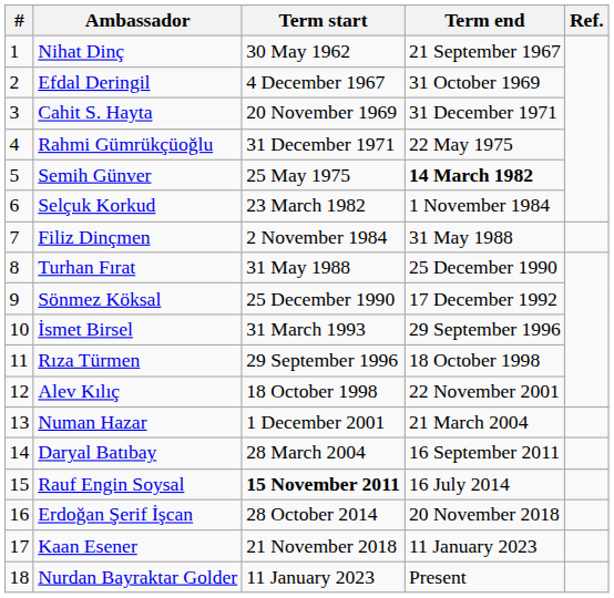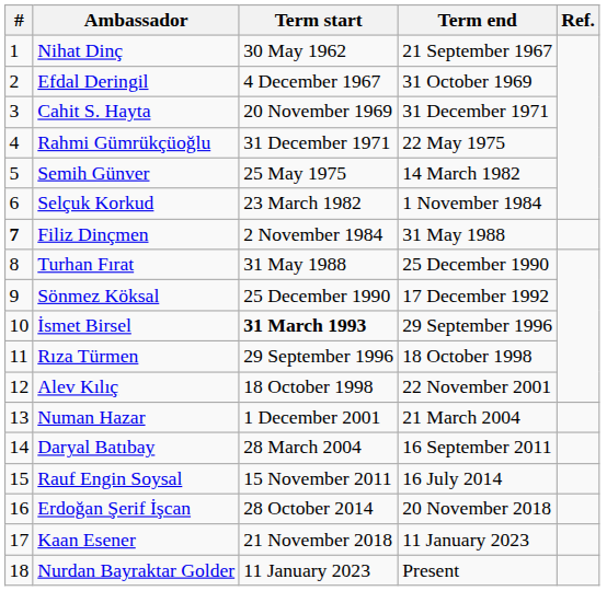Semih Günver | Term end: bold -> normal
Filiz Dinçmen | #: normal -> bold
İsmet Birsel | Term start: normal -> bold
Rauf Engin Soysal | Term start: bold -> normal
